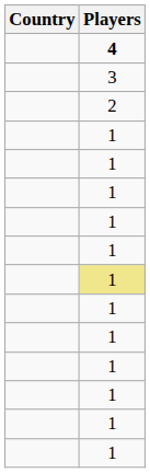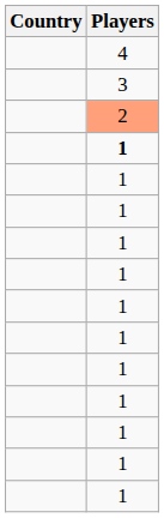row 2 | Players: bold -> normal
row 4 | Players: no background -> lightsalmon background
row 5 | Players: normal -> bold
row 10 | Players: khaki background -> no background
